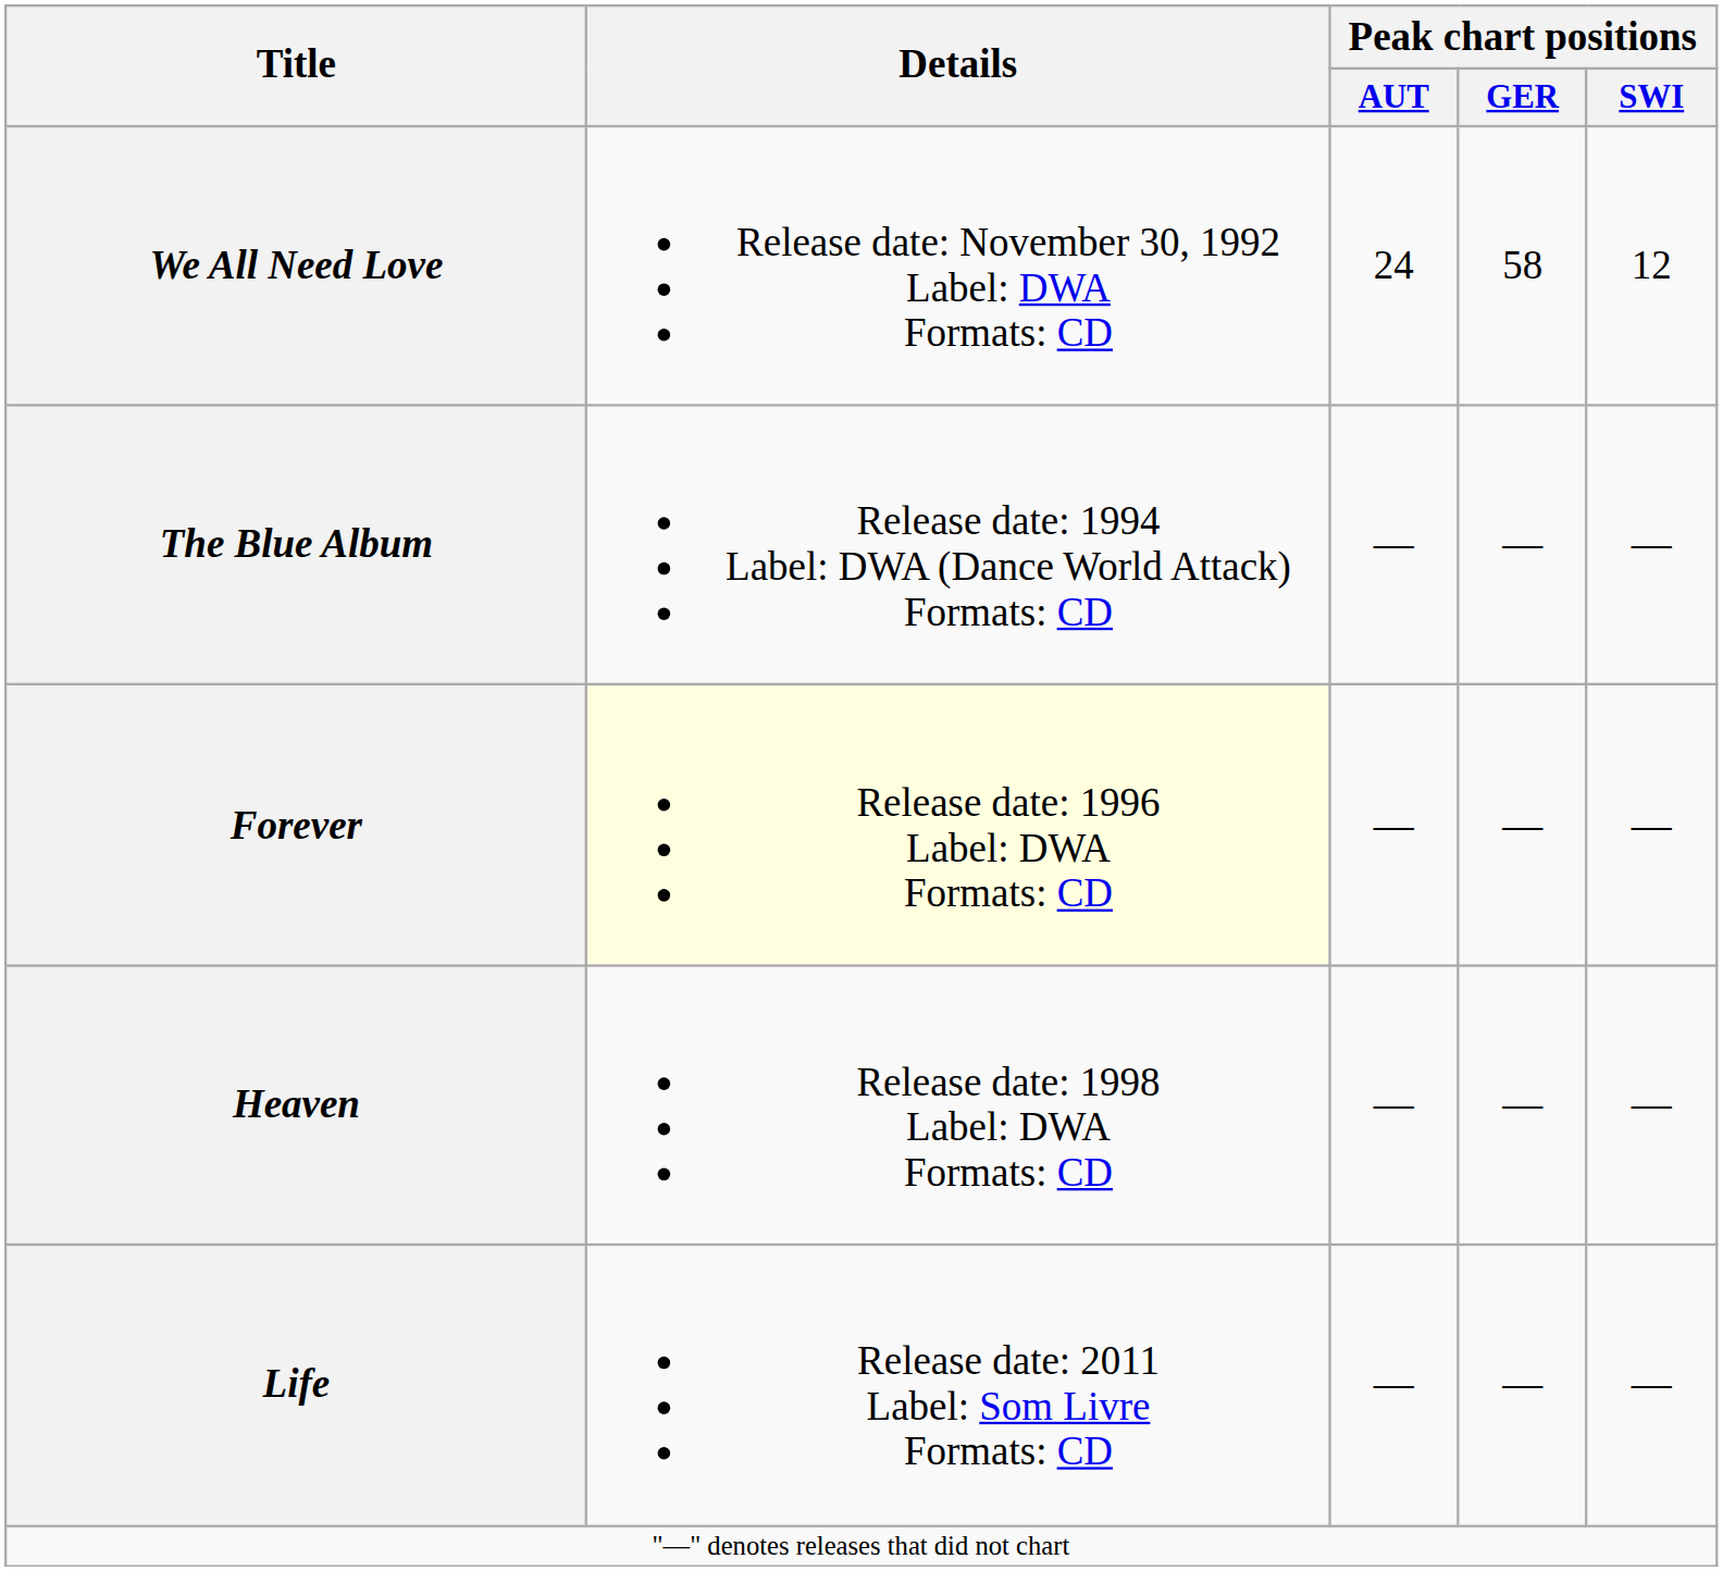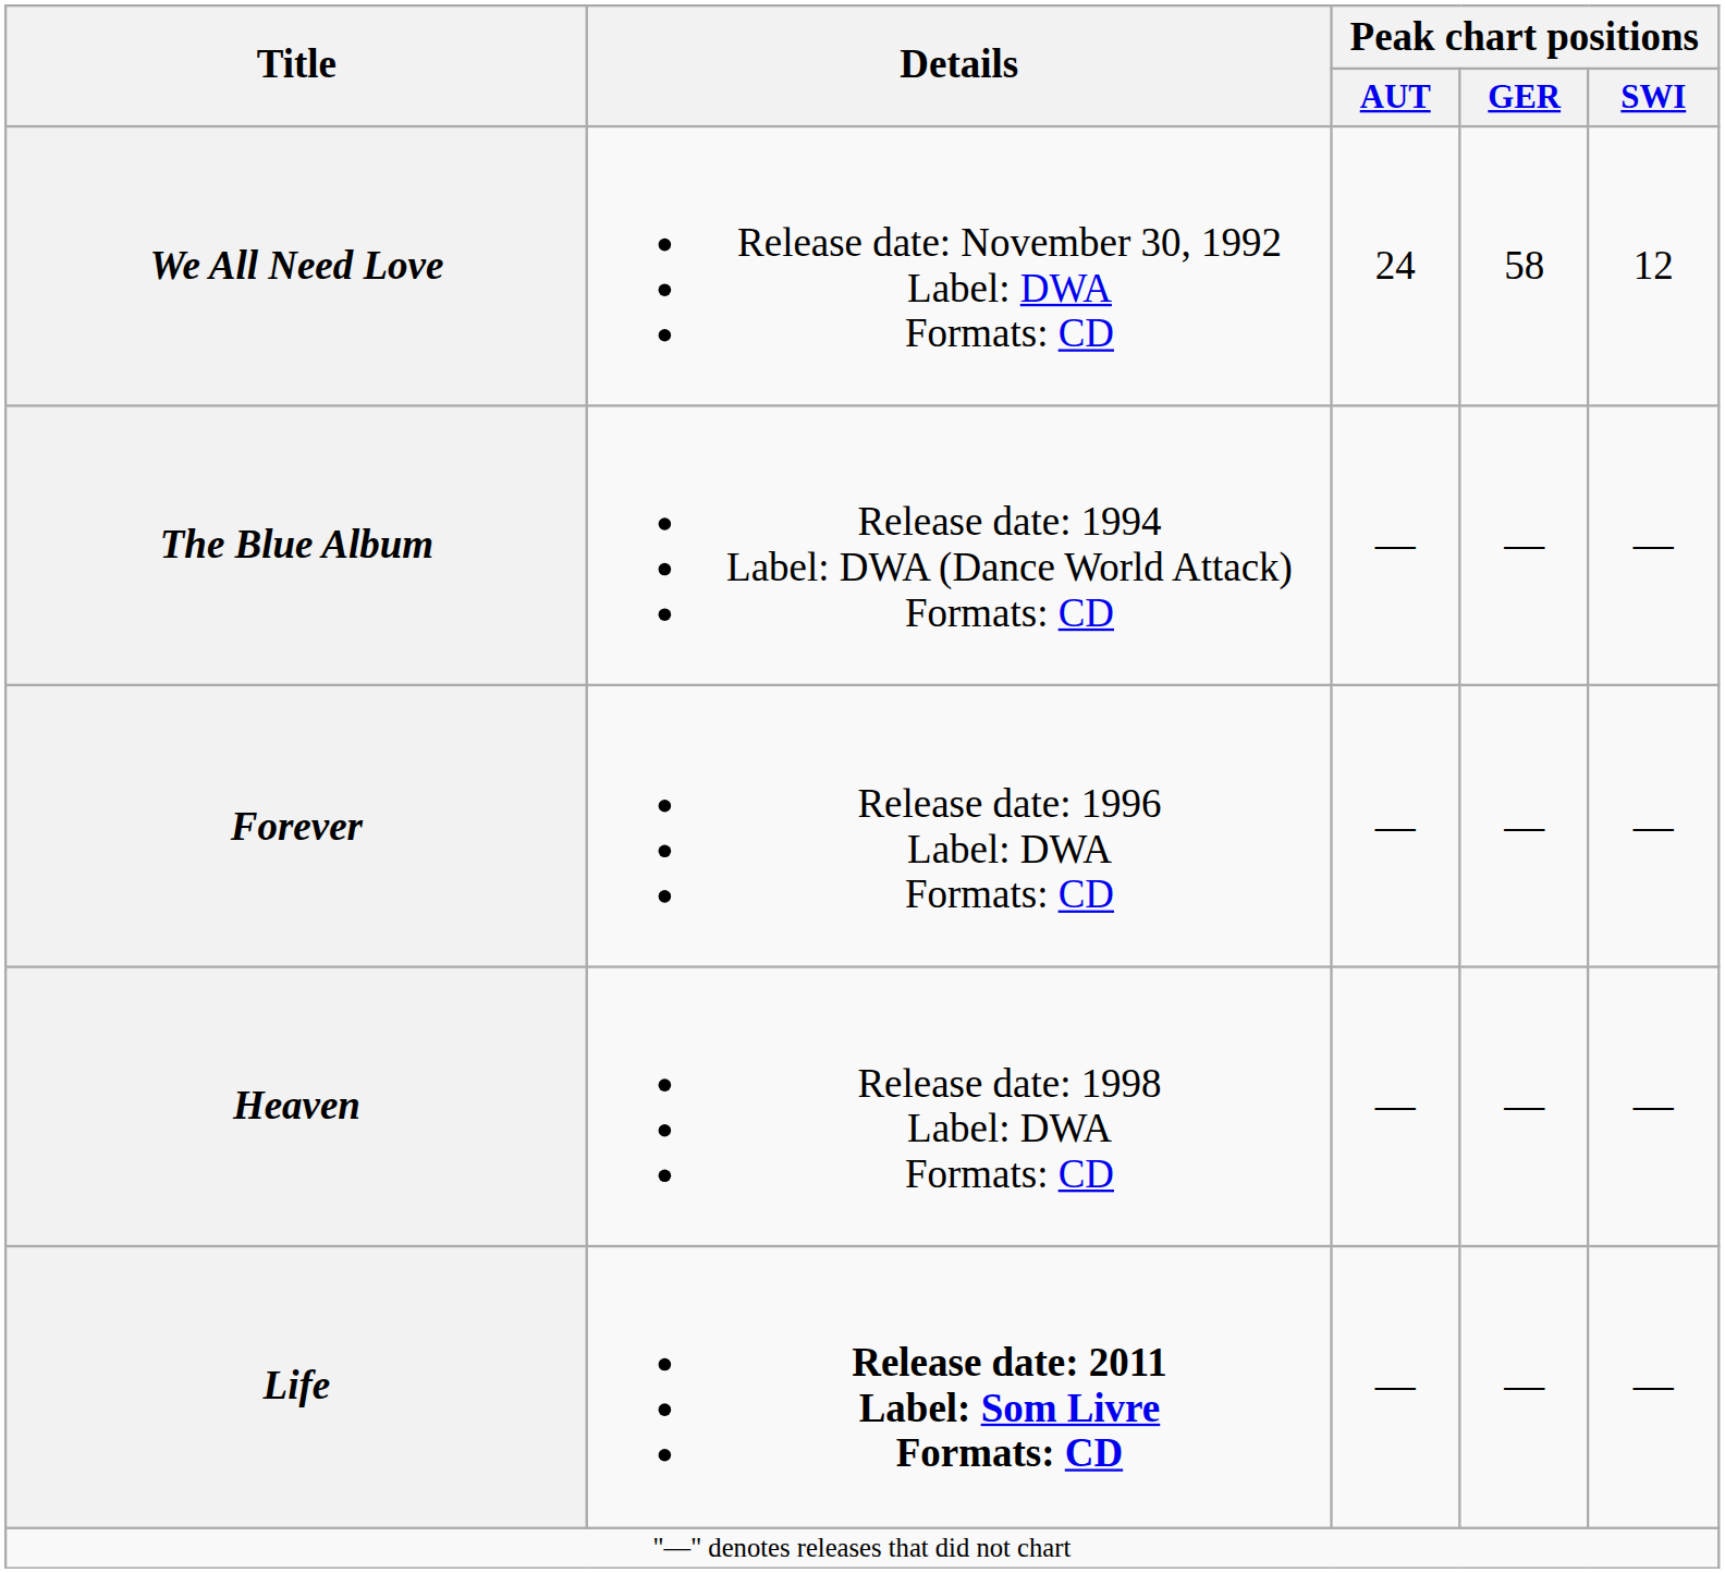Forever | Details: lightyellow background -> no background
Life | Details: normal -> bold
